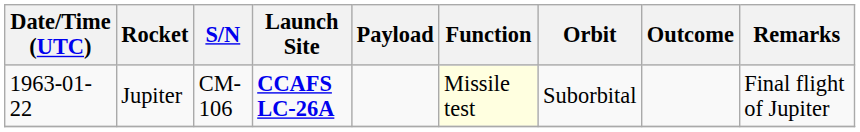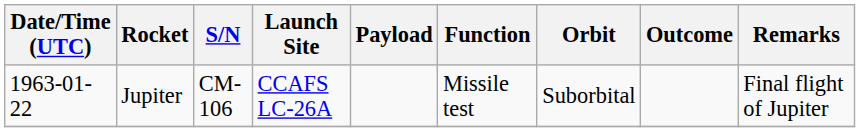Jupiter | Launch Site: bold -> normal
Jupiter | Function: lightyellow background -> no background
